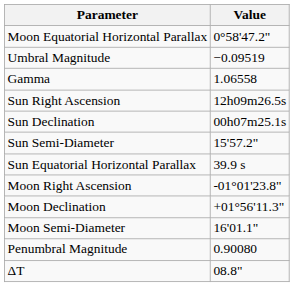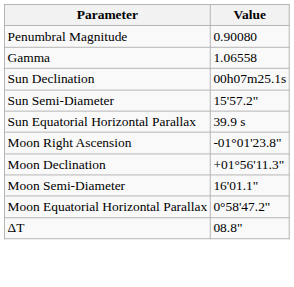rows swapped: Penumbral Magnitude <-> Moon Equatorial Horizontal Parallax
- row: Umbral Magnitude | −0.09519
- row: Sun Right Ascension | 12h09m26.5s
